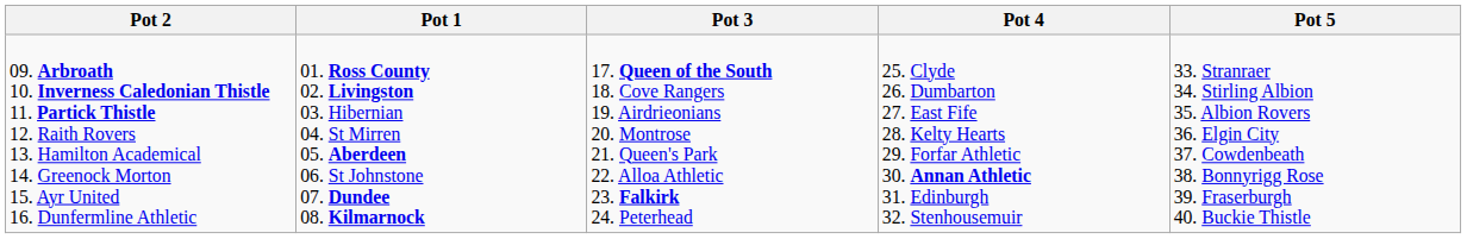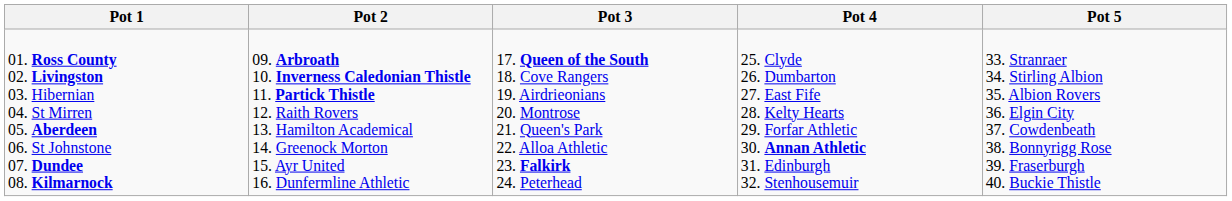columns swapped: Pot 1 <-> Pot 2
